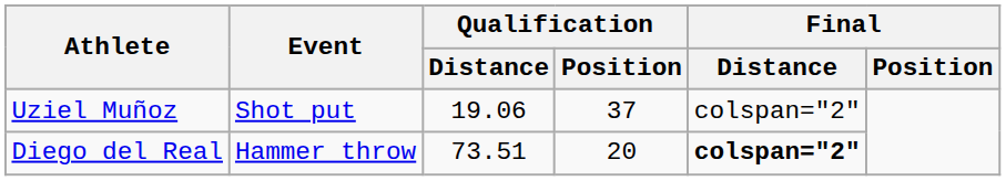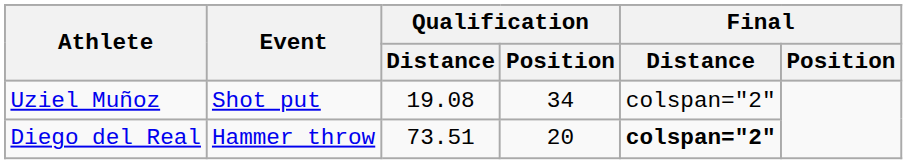Uziel Muñoz | Qualification / Distance: 19.06 -> 19.08
Uziel Muñoz | Qualification / Position: 37 -> 34
